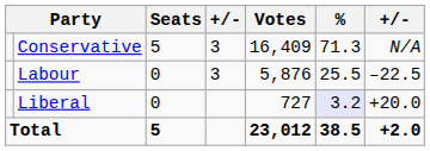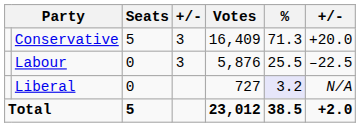Conservative | column 7: N/A -> +20.0
Liberal | column 7: +20.0 -> N/A
